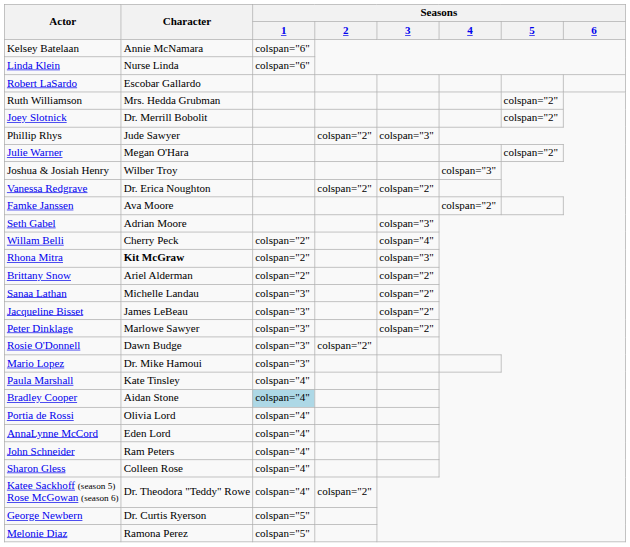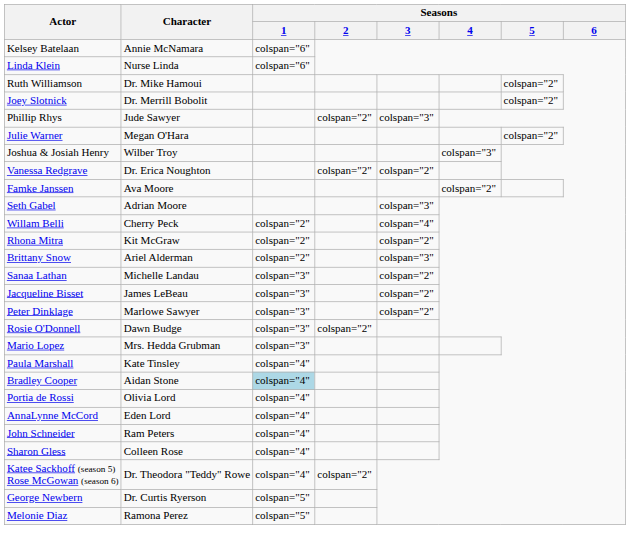- row: Robert LaSardo | Escobar Gallardo
Ruth Williamson | Character: Mrs. Hedda Grubman -> Dr. Mike Hamoui
Rhona Mitra | Character: bold -> normal
Rhona Mitra | Seasons / 3: colspan="3" -> colspan="2"
Brittany Snow | Seasons / 3: colspan="2" -> colspan="3"
Mario Lopez | Character: Dr. Mike Hamoui -> Mrs. Hedda Grubman
